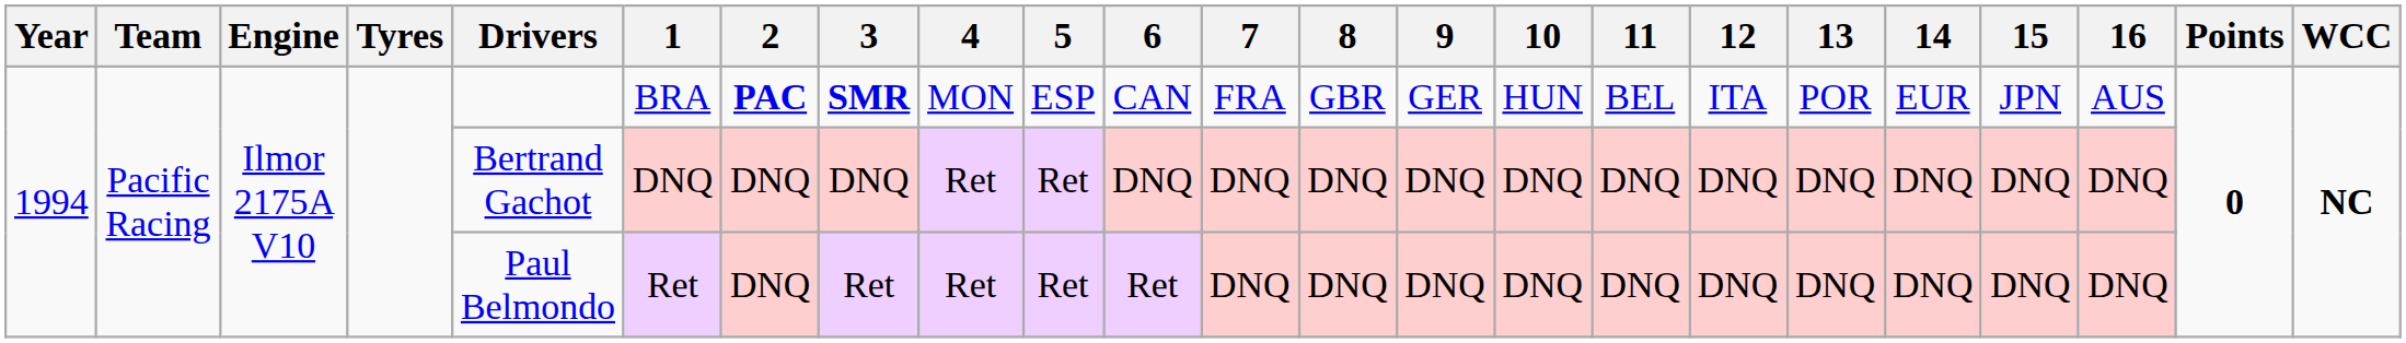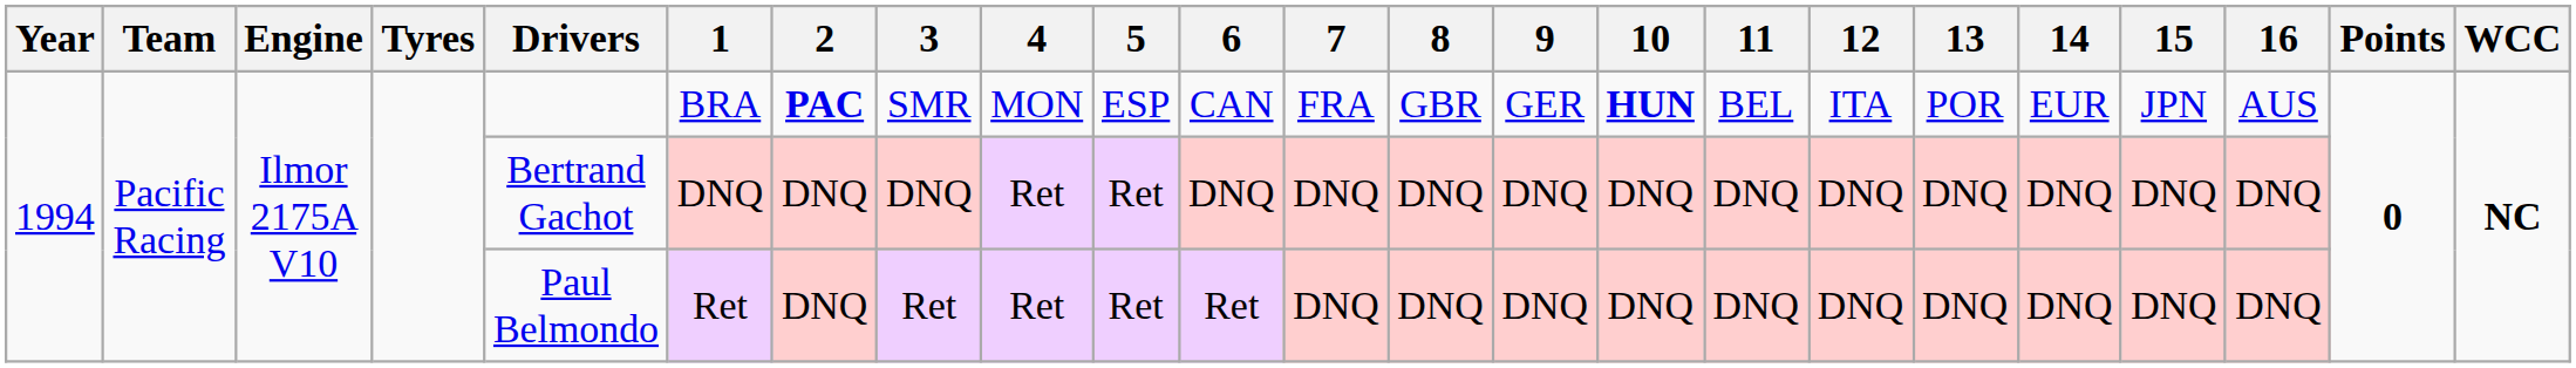row 2 | 3: bold -> normal
row 2 | 10: normal -> bold
